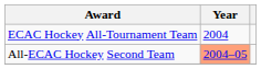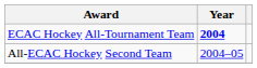row 2 | Year: normal -> bold
row 3 | Year: lightsalmon background -> no background
